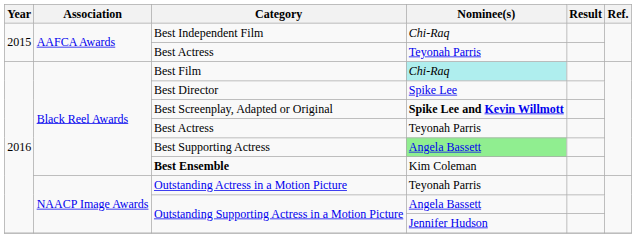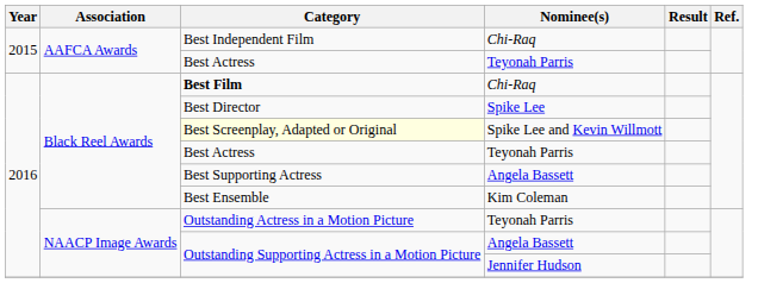Best Film | Category: normal -> bold
Best Film | Nominee(s): paleturquoise background -> no background
Best Screenplay, Adapted or Original | Category: no background -> lightyellow background
Best Screenplay, Adapted or Original | Nominee(s): bold -> normal
Best Supporting Actress | Nominee(s): lightgreen background -> no background
Best Ensemble | Category: bold -> normal
